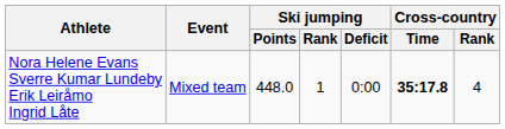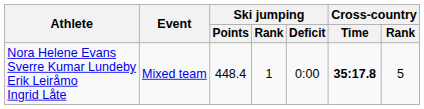row 3 | Ski jumping / Points: 448.0 -> 448.4
row 3 | Cross-country / Rank: 4 -> 5
